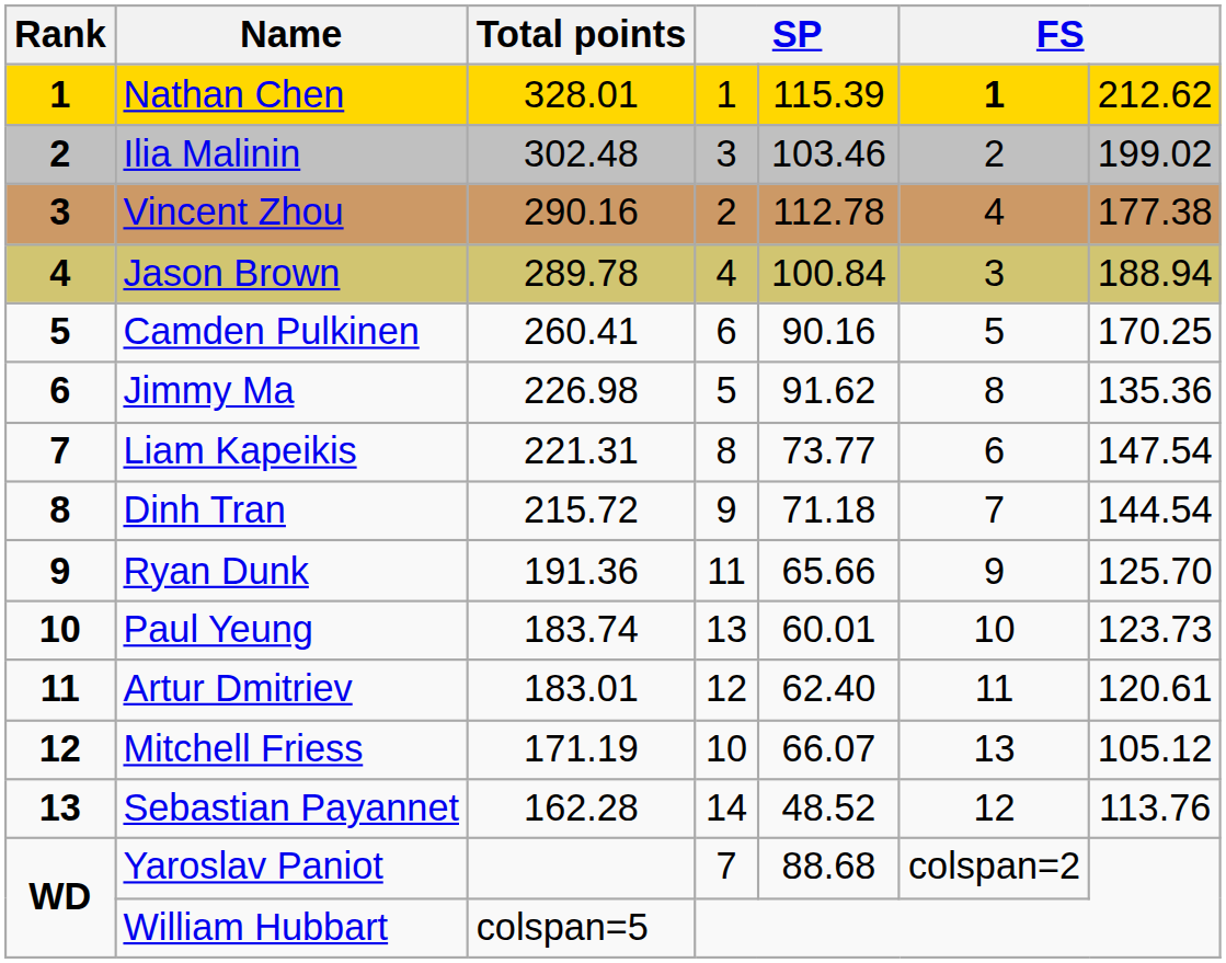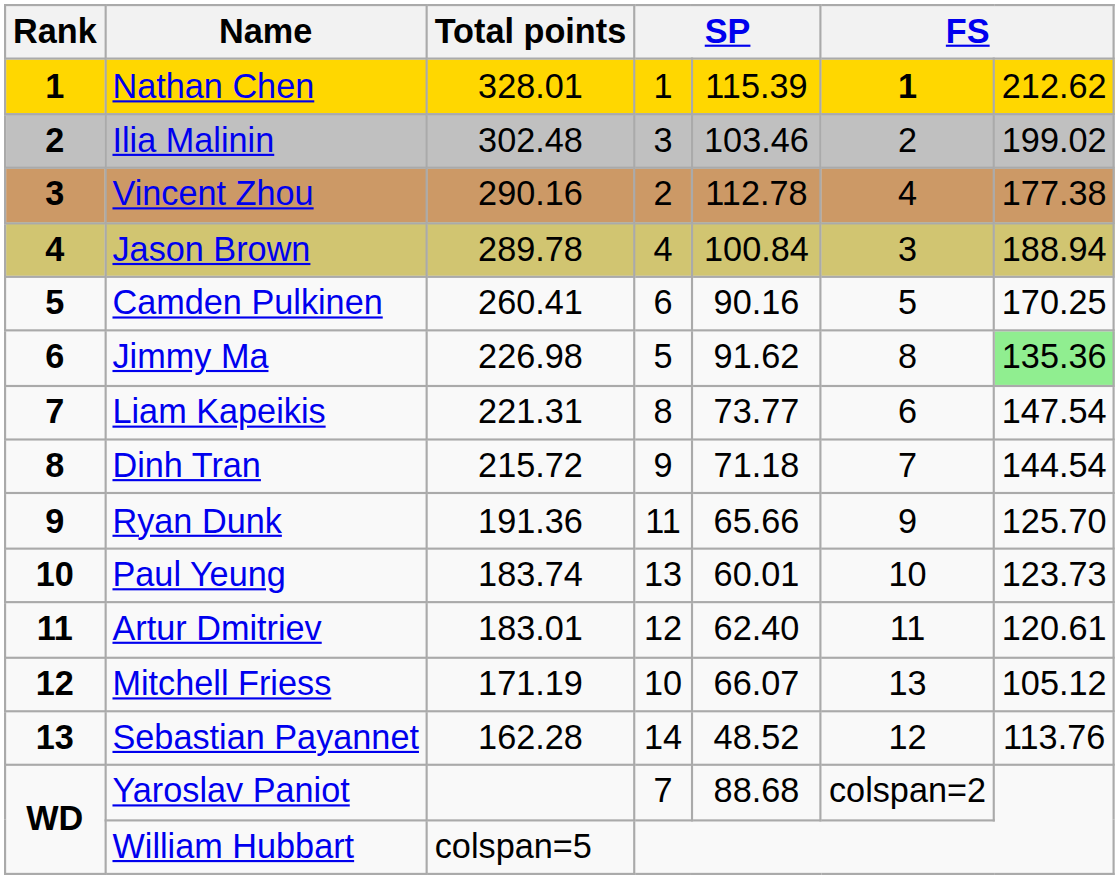Jimmy Ma | column 7: no background -> lightgreen background
